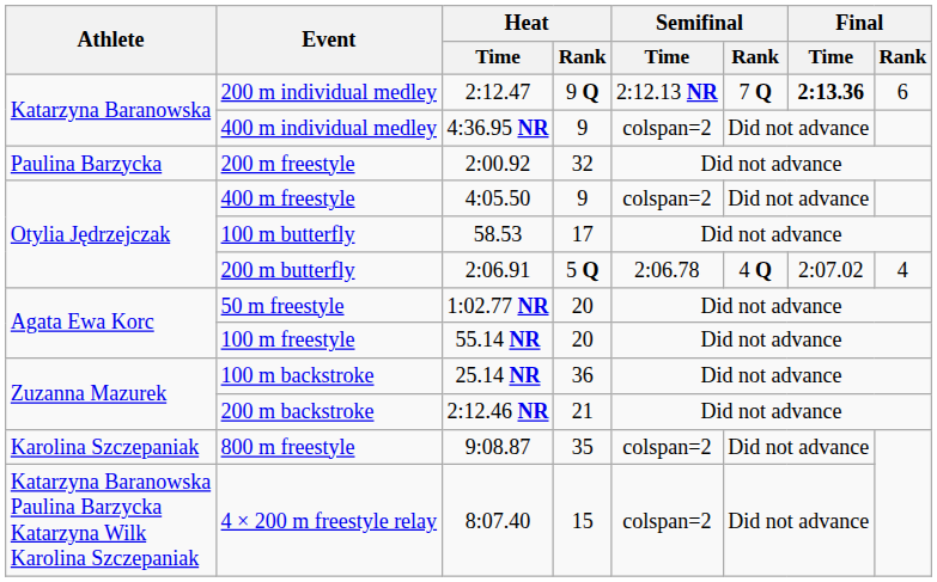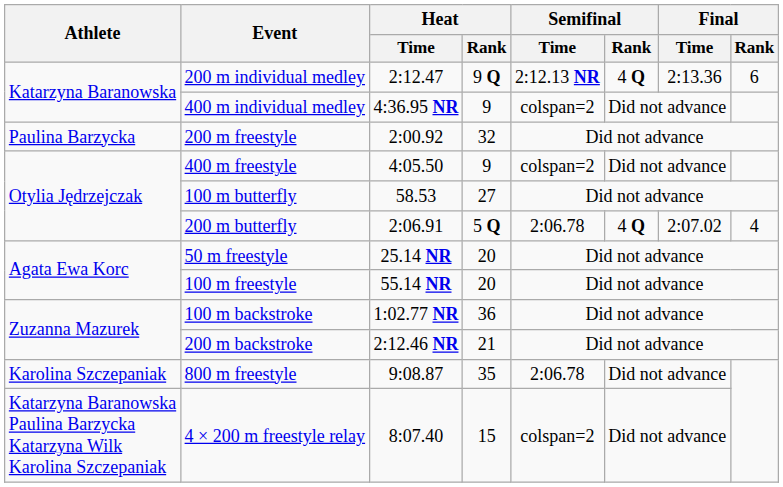200 m individual medley | Semifinal / Rank: 7 Q -> 4 Q
200 m individual medley | Final / Time: bold -> normal
100 m butterfly | Heat / Rank: 17 -> 27
50 m freestyle | Heat / Time: 1:02.77 NR -> 25.14 NR
100 m backstroke | Heat / Time: 25.14 NR -> 1:02.77 NR
800 m freestyle | Semifinal / Time: colspan=2 -> 2:06.78
